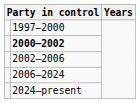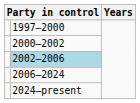2000–2002 | column 2: bold -> normal
2002–2006 | column 2: no background -> lightblue background
